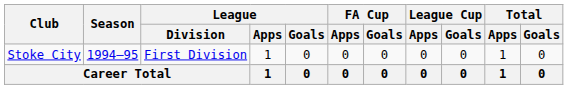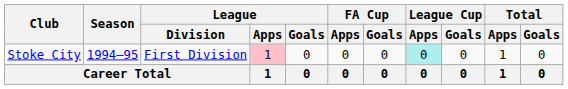Stoke City | League / Apps: no background -> pink background
Stoke City | League Cup / Apps: no background -> paleturquoise background
